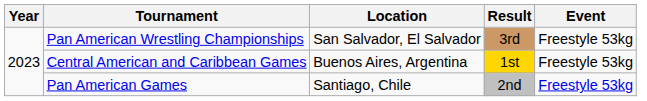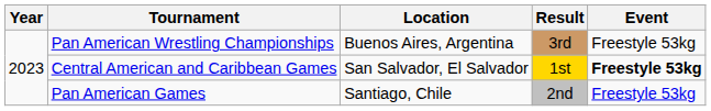Pan American Wrestling Championships | Location: San Salvador, El Salvador -> Buenos Aires, Argentina
Central American and Caribbean Games | Location: Buenos Aires, Argentina -> San Salvador, El Salvador
Central American and Caribbean Games | Event: normal -> bold
